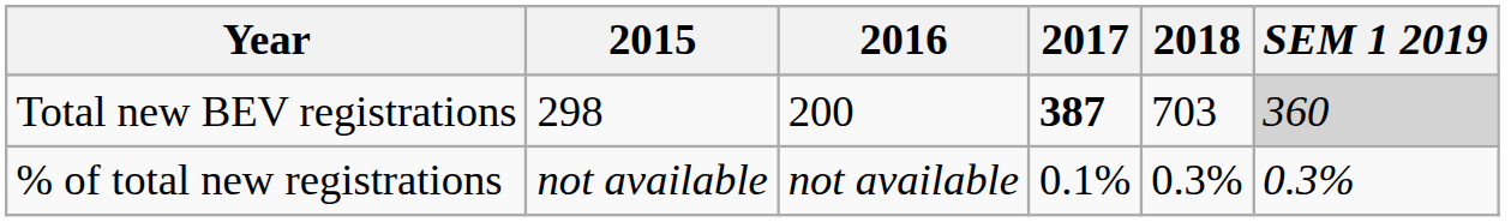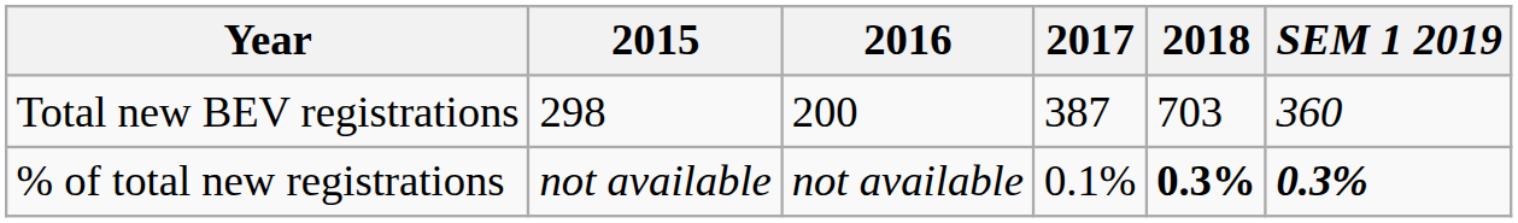row 2 | 2017: bold -> normal
row 2 | SEM 1 2019: lightgrey background -> no background
row 3 | 2018: normal -> bold
row 3 | SEM 1 2019: normal -> bold
